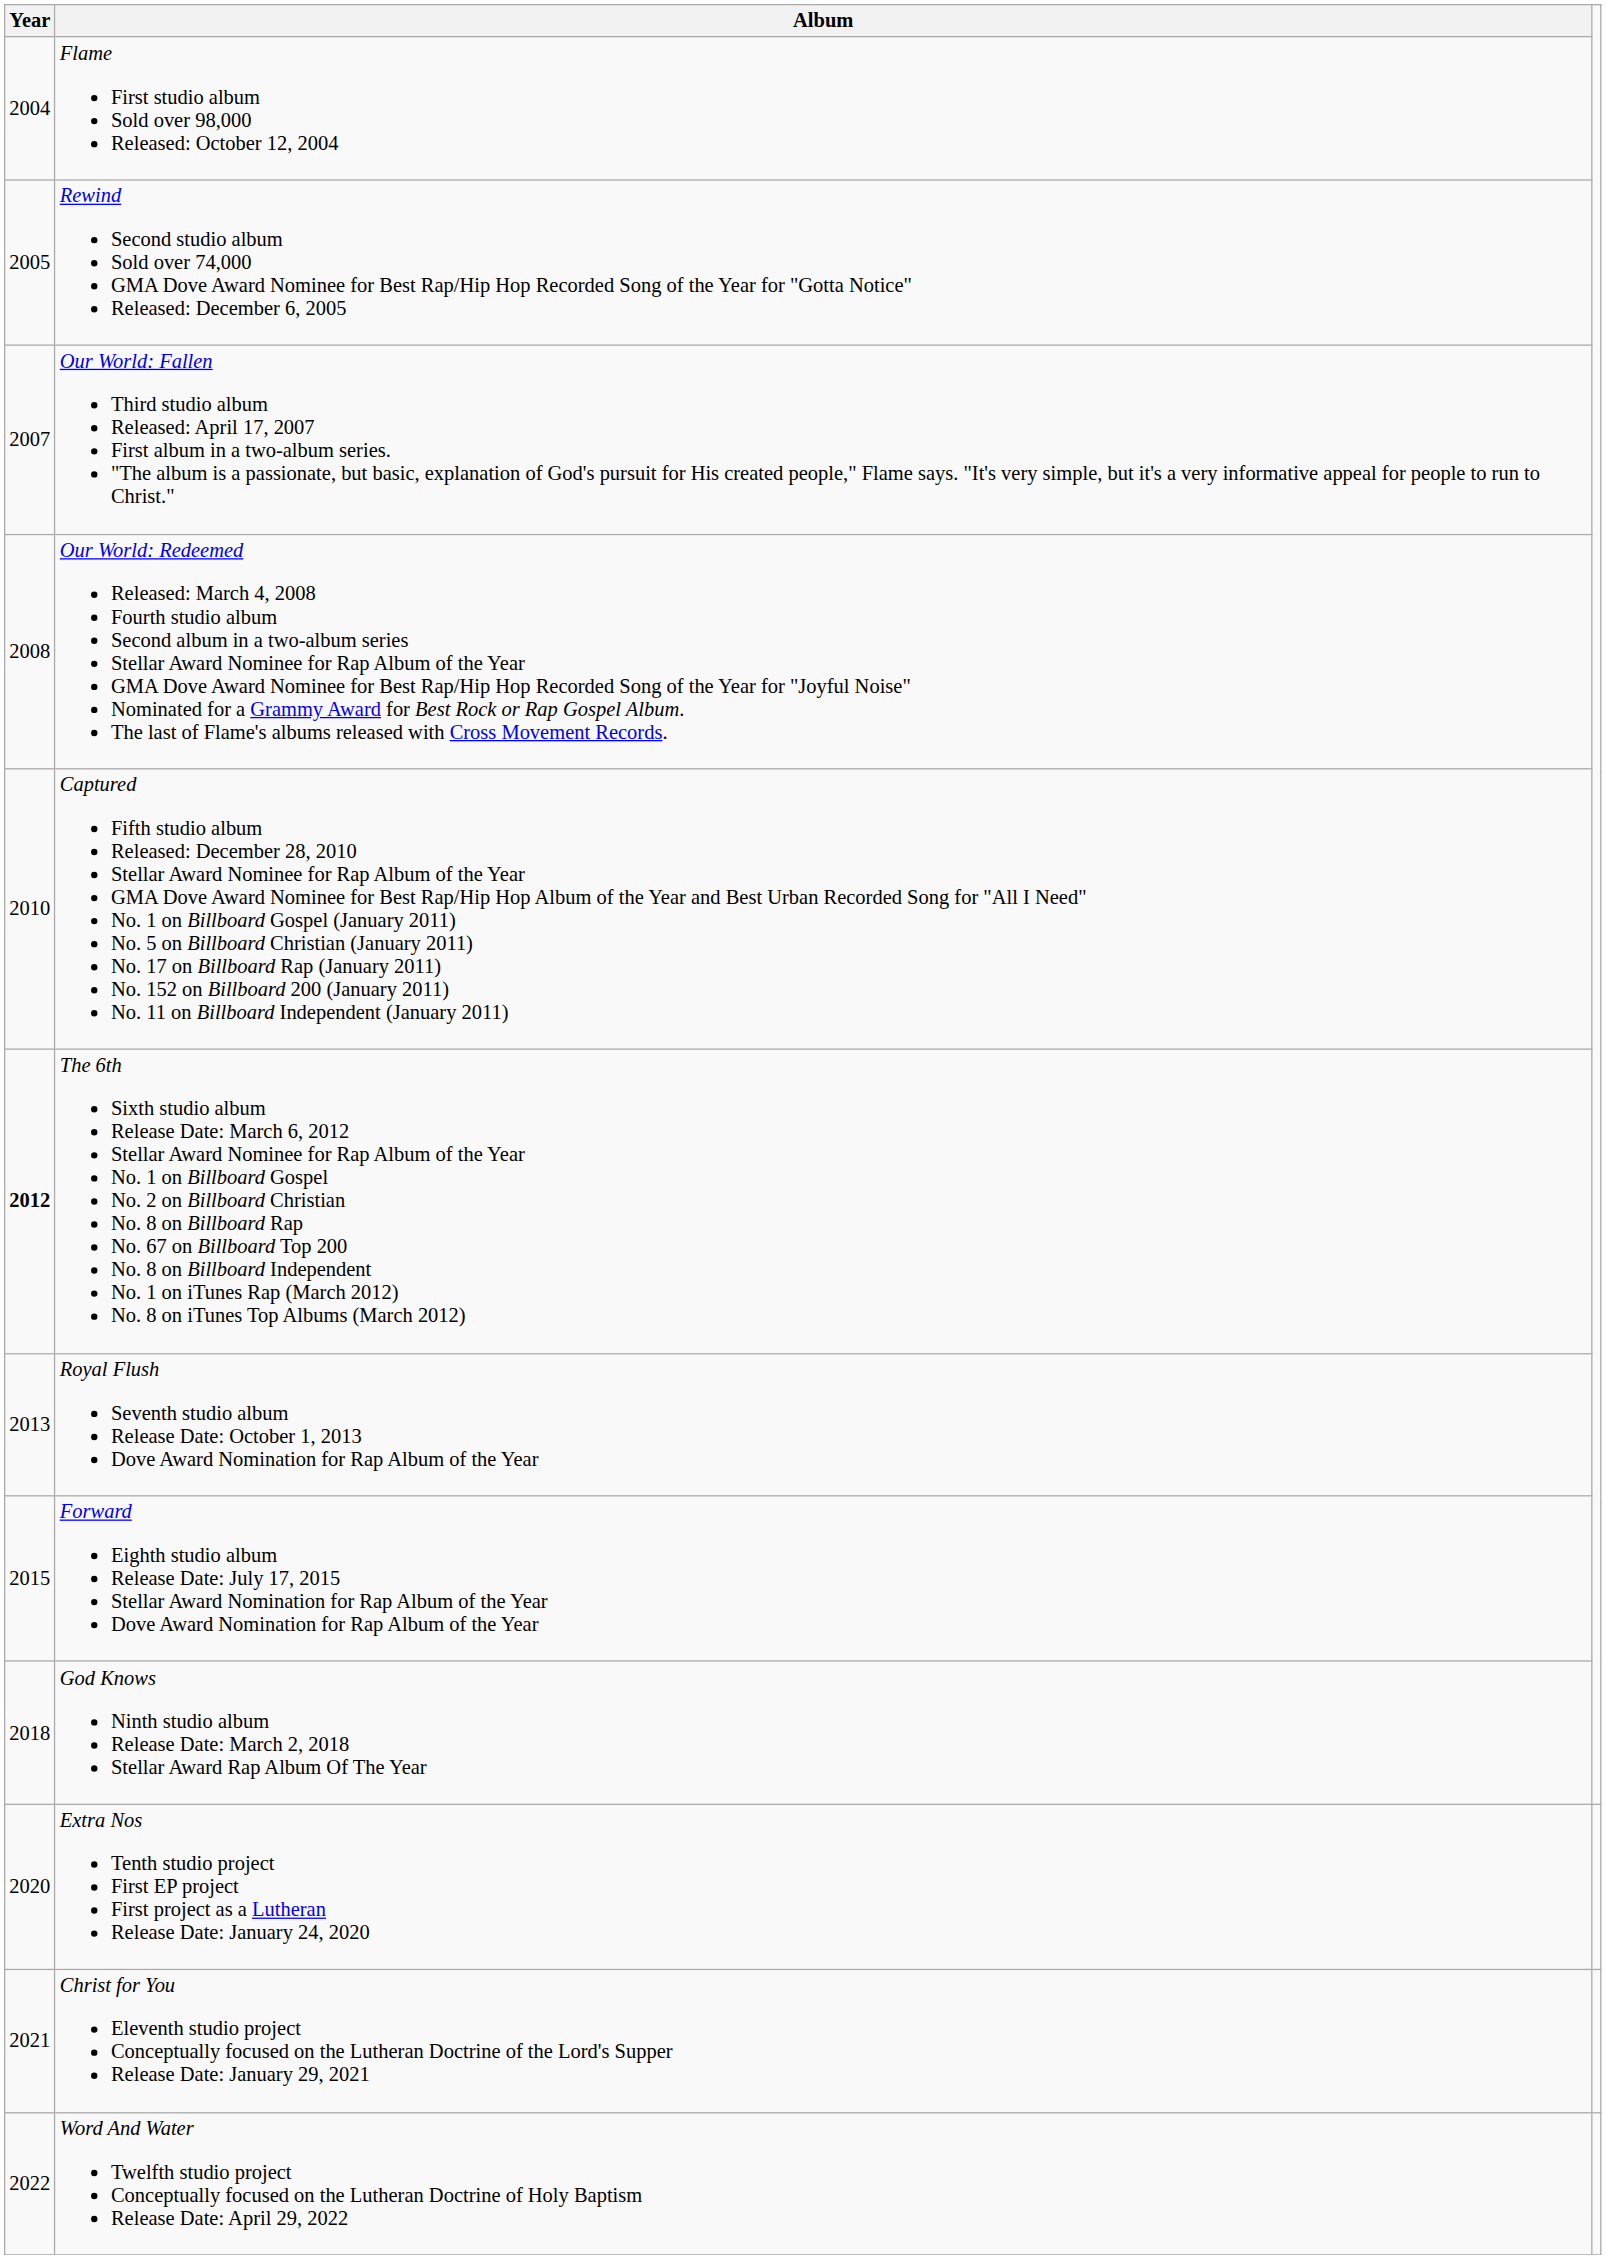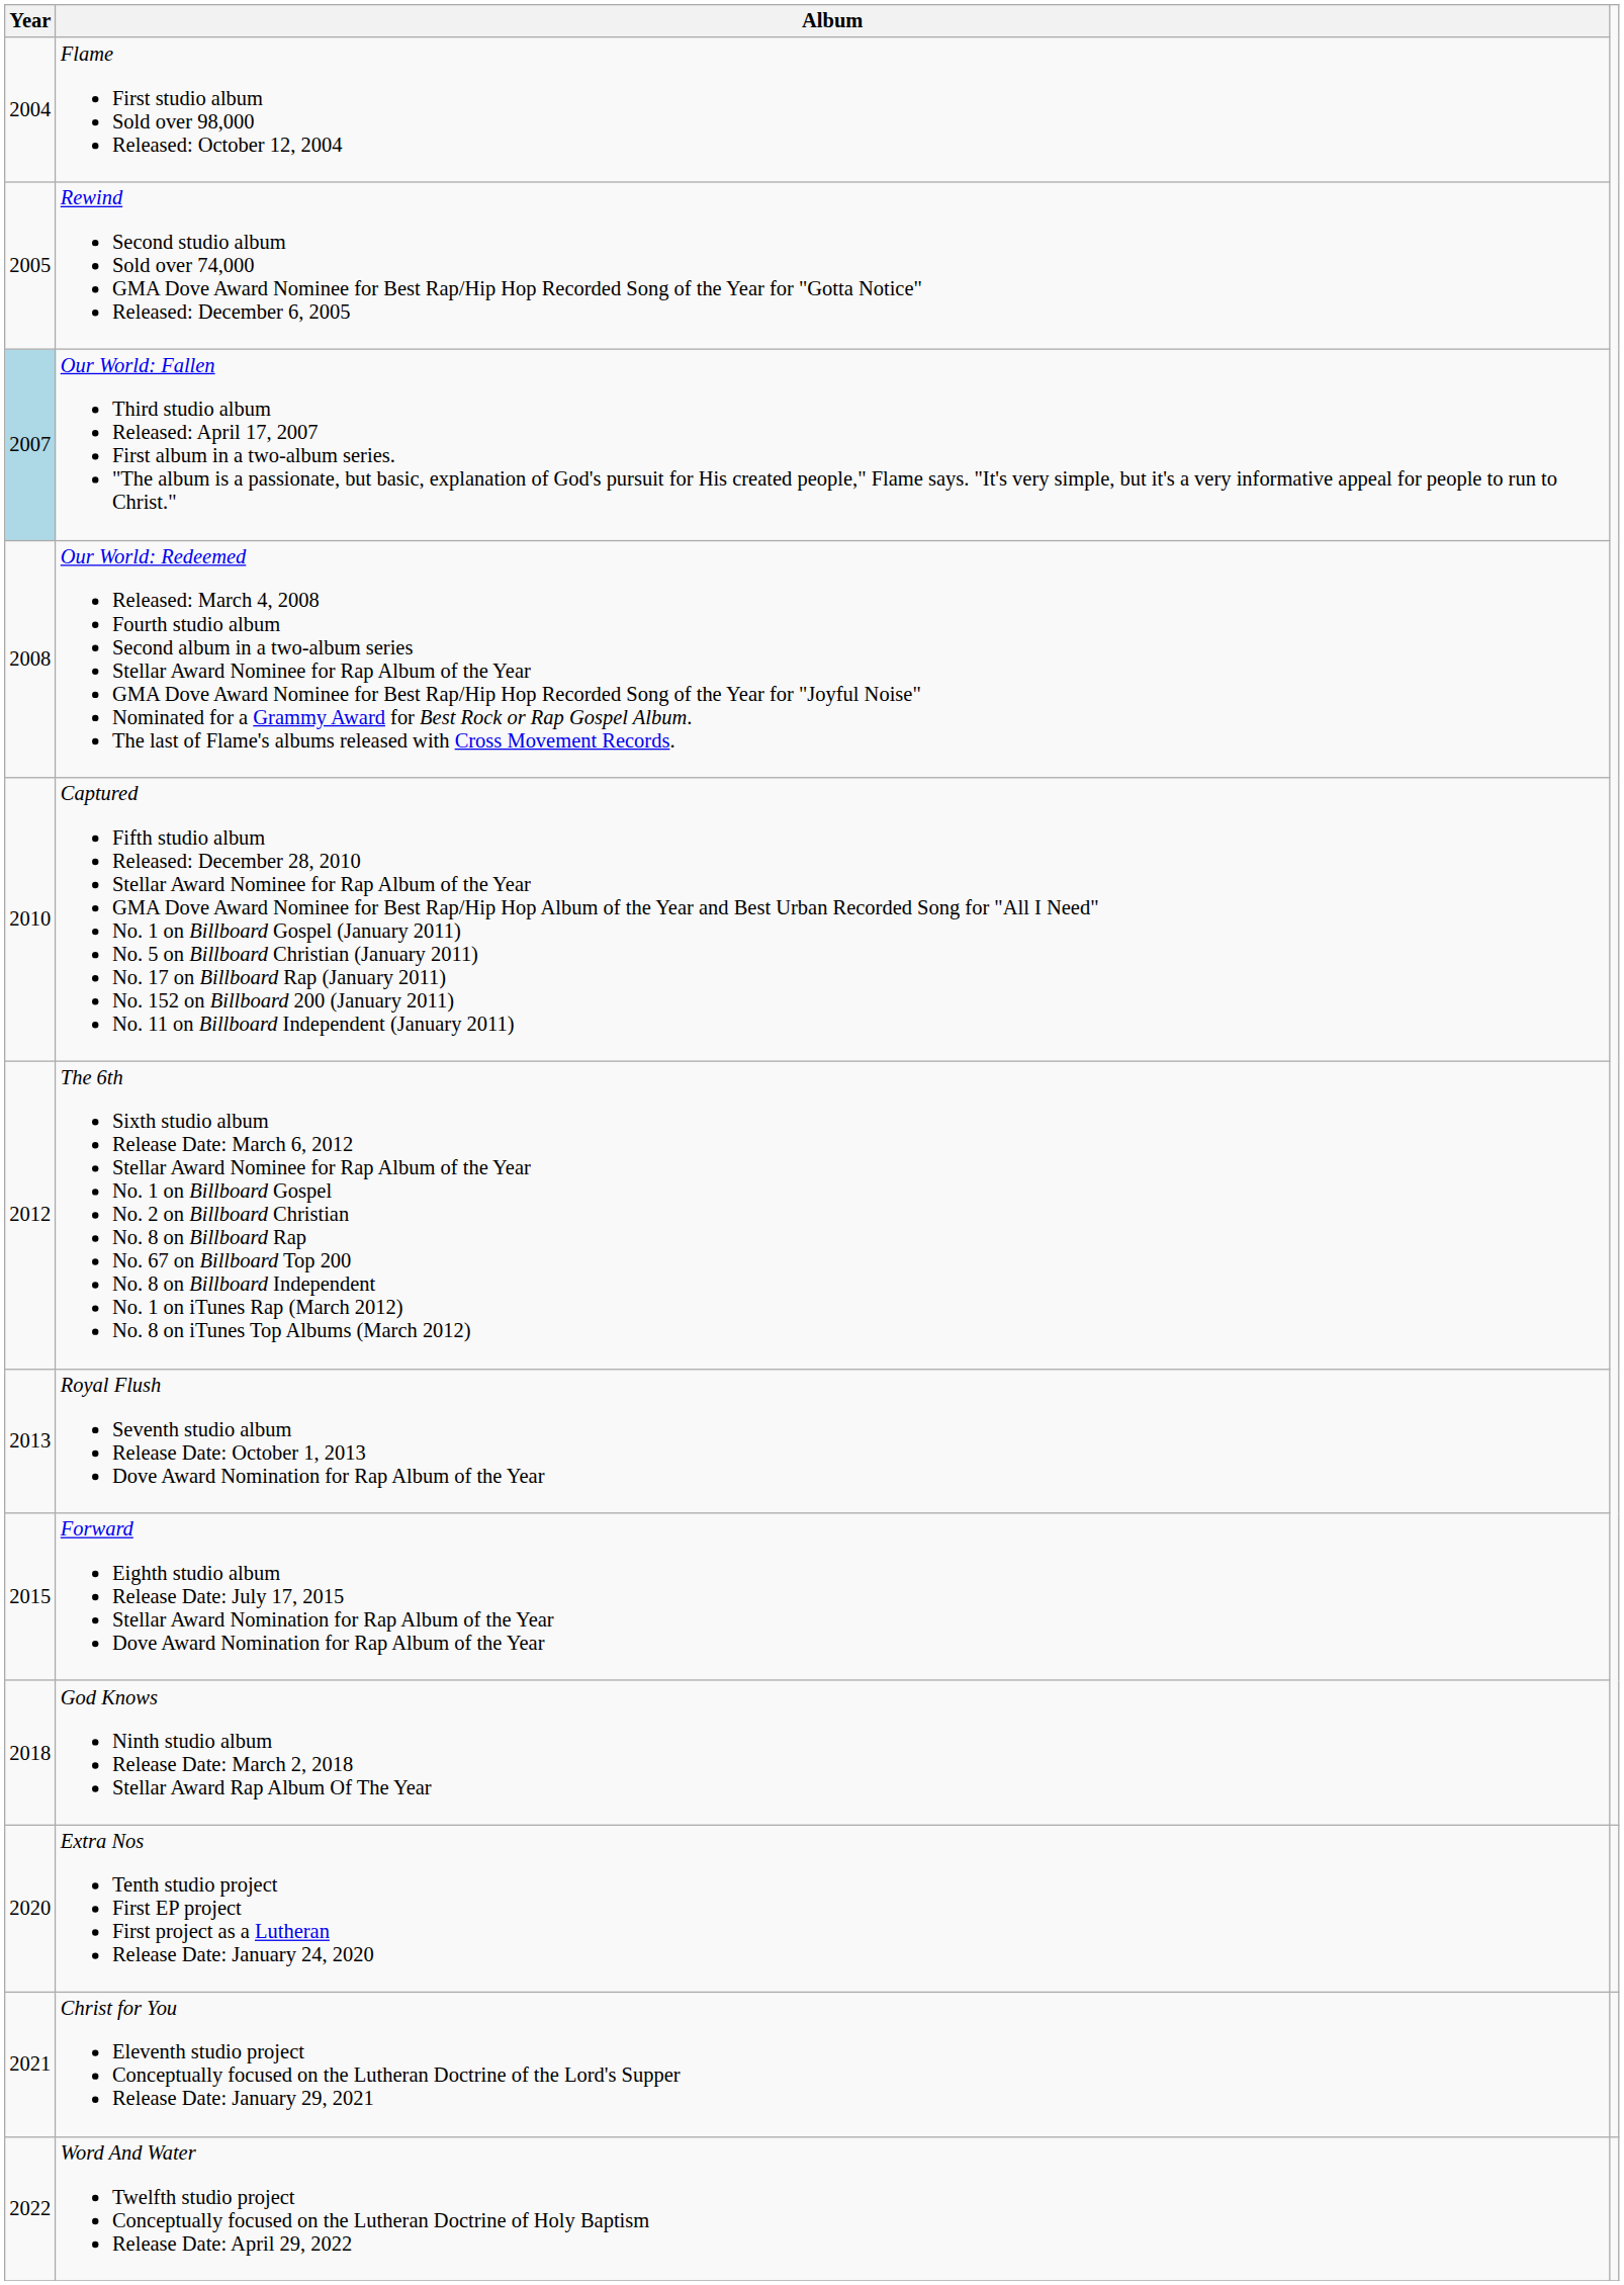row 4 | Year: no background -> lightblue background
row 7 | Year: bold -> normal
